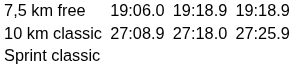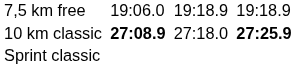10 km classic | column 2: normal -> bold
10 km classic | column 4: normal -> bold
